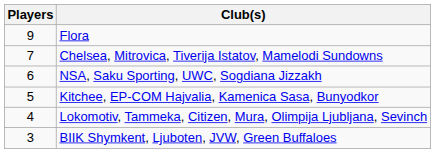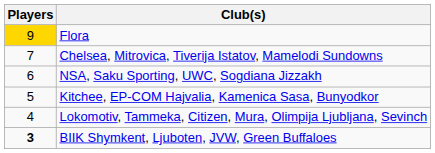Flora | Players: no background -> gold background
BIIK Shymkent, Ljuboten, JVW, Green Buffaloes | Players: normal -> bold
